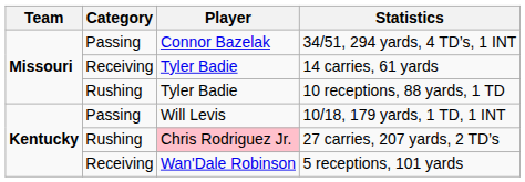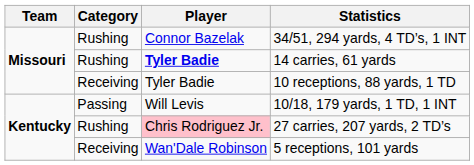34/51, 294 yards, 4 TD’s, 1 INT | Category: Passing -> Rushing
14 carries, 61 yards | Category: Receiving -> Rushing
14 carries, 61 yards | Player: normal -> bold
10 receptions, 88 yards, 1 TD | Category: Rushing -> Receiving
